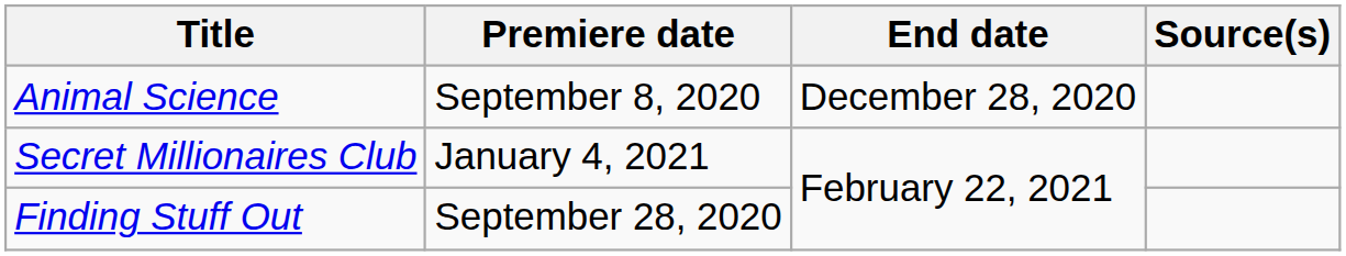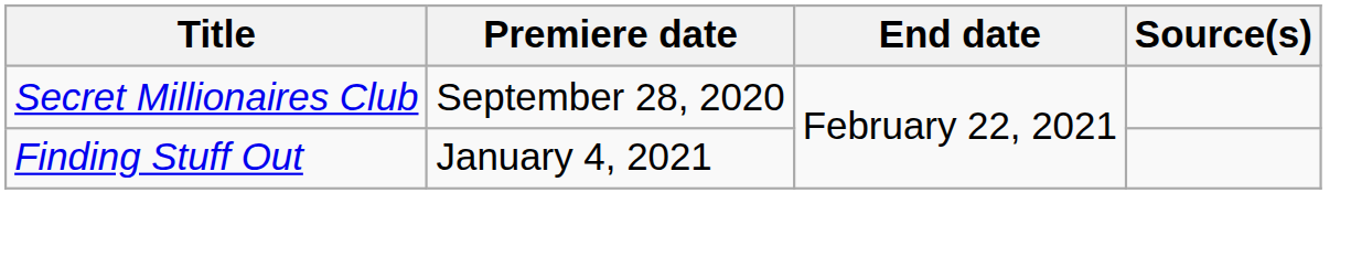- row: Animal Science | September 8, 2020 | December 28, 2020
Secret Millionaires Club | Premiere date: January 4, 2021 -> September 28, 2020
Finding Stuff Out | Premiere date: September 28, 2020 -> January 4, 2021
